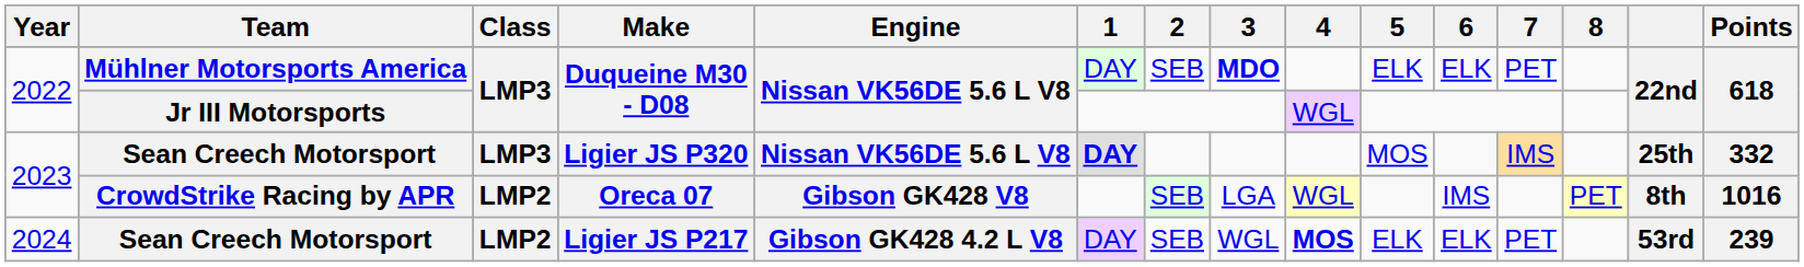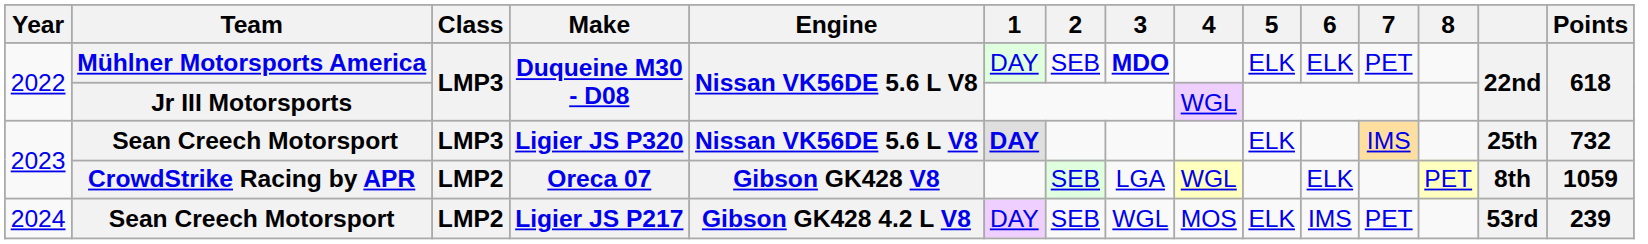Sean Creech Motorsport / Ligier JS P320 | 5: MOS -> ELK
Sean Creech Motorsport / Ligier JS P320 | Points: 332 -> 732
CrowdStrike Racing by APR | 6: IMS -> ELK
CrowdStrike Racing by APR | Points: 1016 -> 1059
Sean Creech Motorsport / Ligier JS P217 | 4: bold -> normal
Sean Creech Motorsport / Ligier JS P217 | 6: ELK -> IMS
